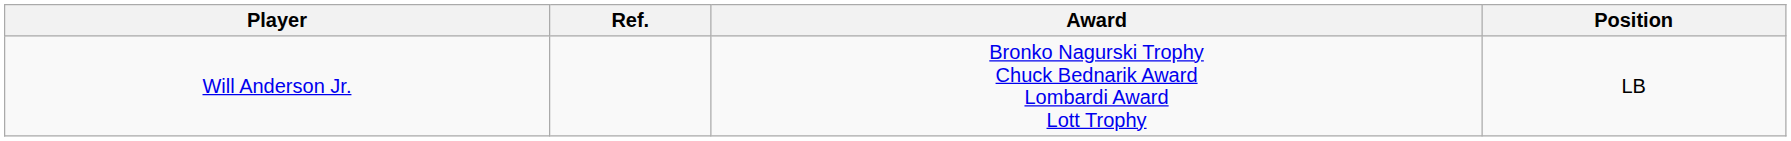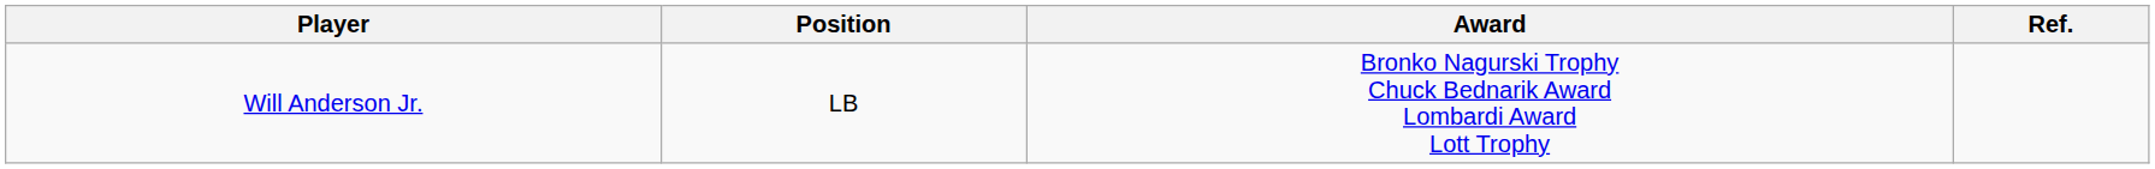columns swapped: Position <-> Ref.
